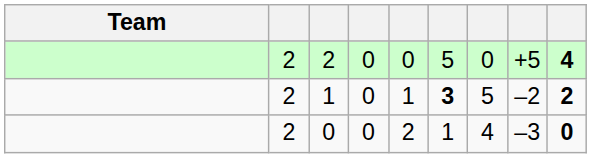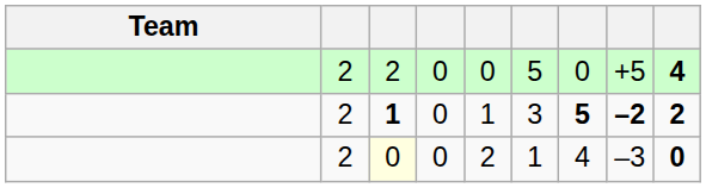row 3 | column 3: normal -> bold
row 3 | column 6: bold -> normal
row 3 | column 7: normal -> bold
row 3 | column 8: normal -> bold
row 4 | column 3: no background -> lightyellow background
